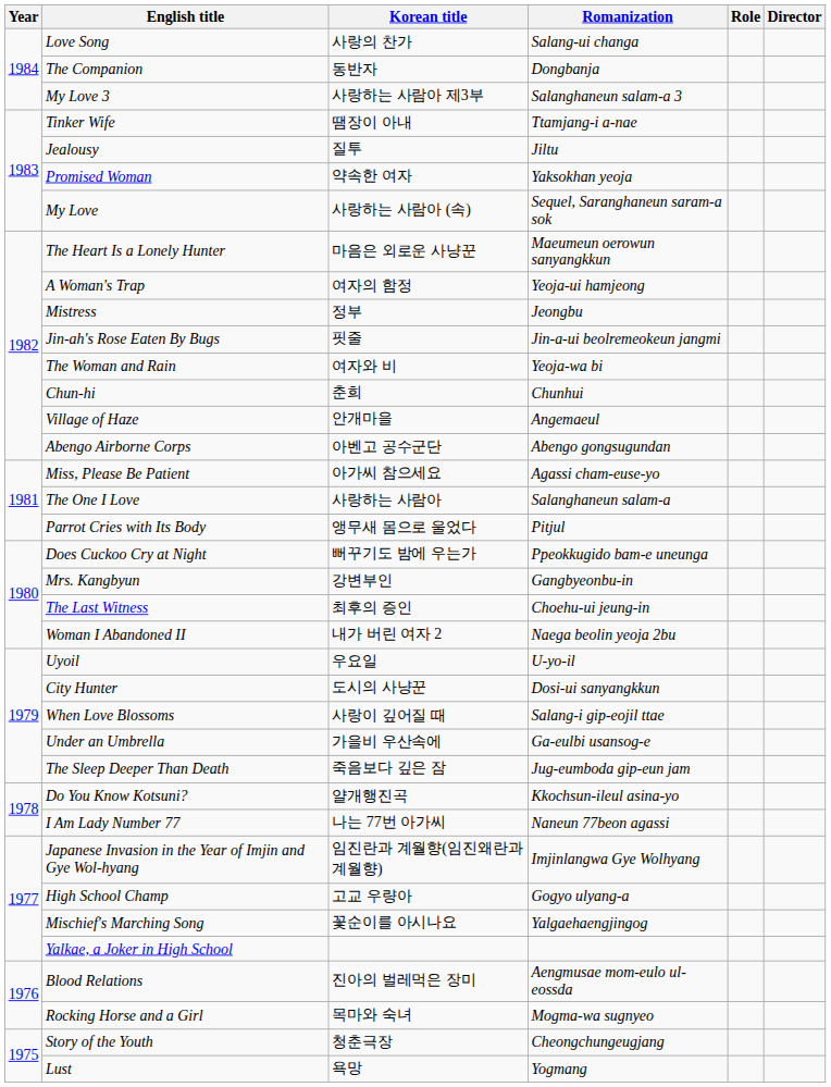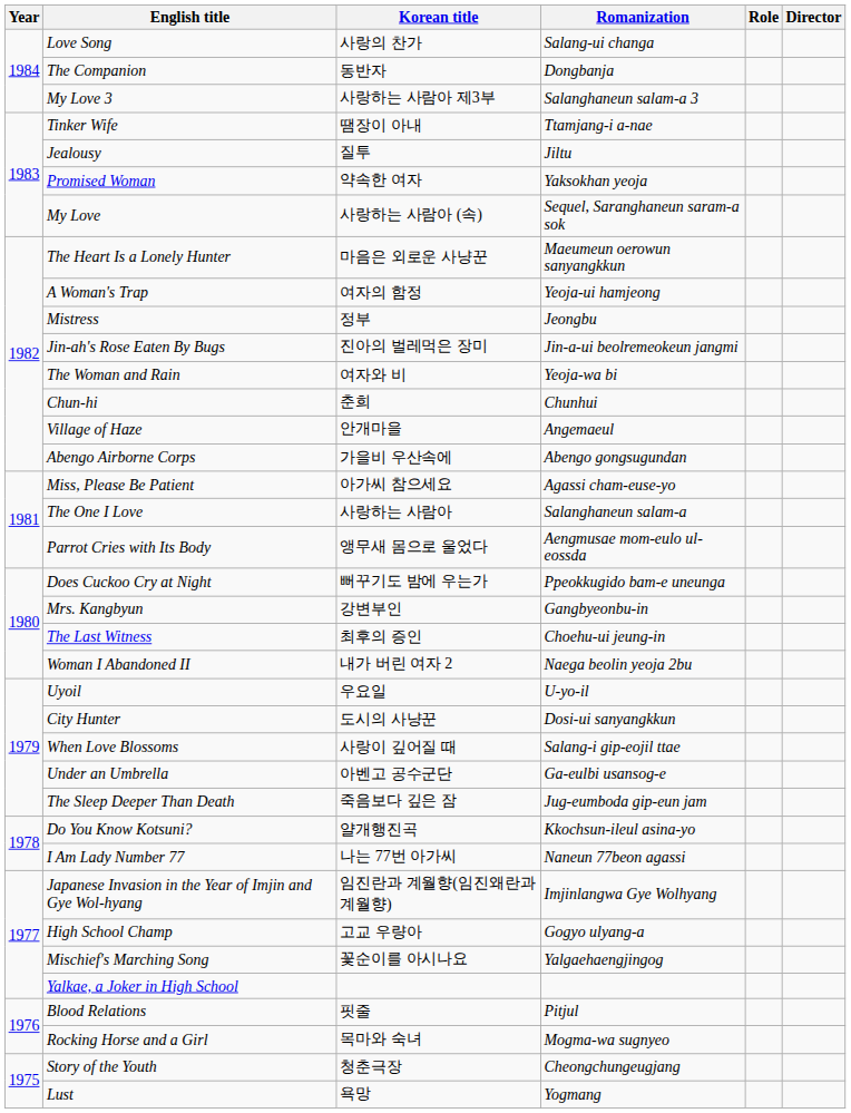Jin-ah's Rose Eaten By Bugs | Korean title: 핏줄 -> 진아의 벌레먹은 장미
Abengo Airborne Corps | Korean title: 아벤고 공수군단 -> 가을비 우산속에
Parrot Cries with Its Body | Romanization: Pitjul -> Aengmusae mom-eulo ul-eossda
Under an Umbrella | Korean title: 가을비 우산속에 -> 아벤고 공수군단
Blood Relations | Korean title: 진아의 벌레먹은 장미 -> 핏줄
Blood Relations | Romanization: Aengmusae mom-eulo ul-eossda -> Pitjul
